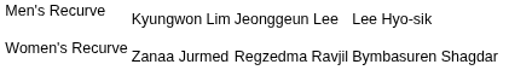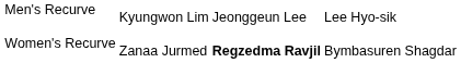Women's Recurve | column 3: normal -> bold
